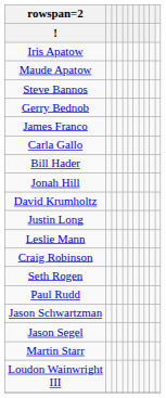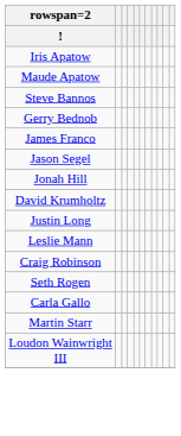rows swapped: Carla Gallo <-> Jason Segel
- row: Bill Hader
- row: Paul Rudd
- row: Jason Schwartzman
